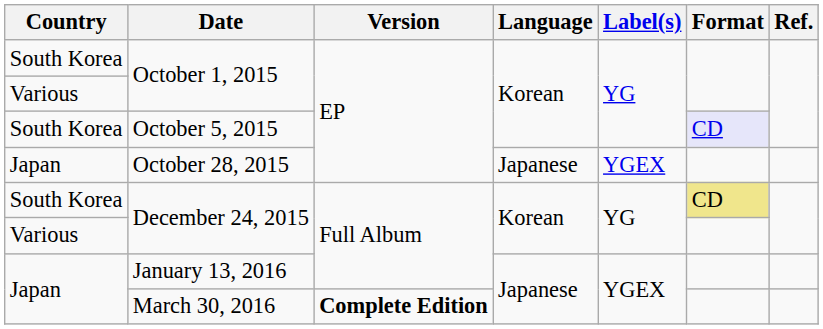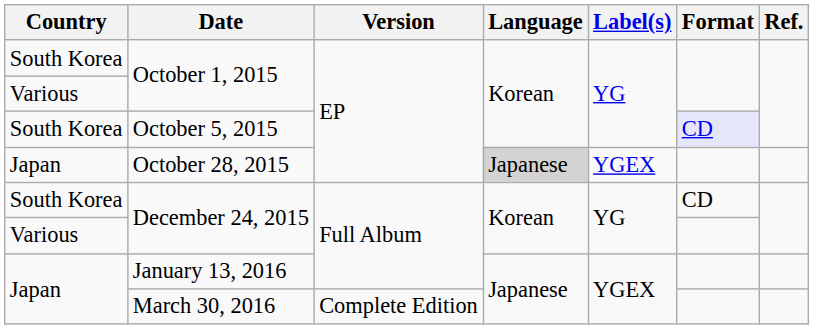October 28, 2015 | Language: no background -> lightgrey background
South Korea / December 24, 2015 | Format: khaki background -> no background
March 30, 2016 | Version: bold -> normal
